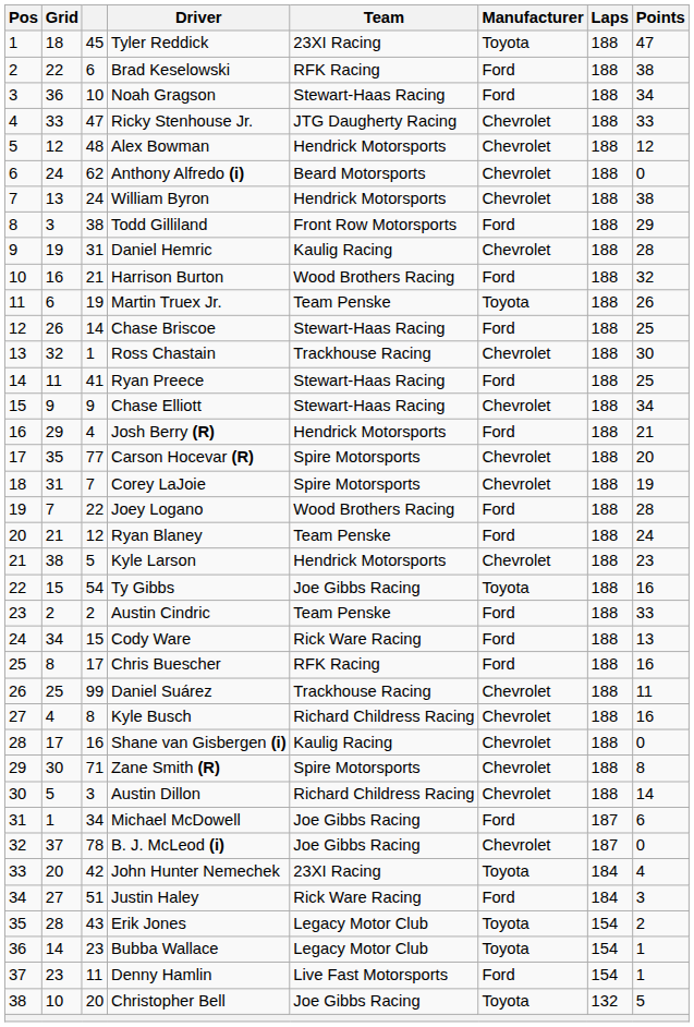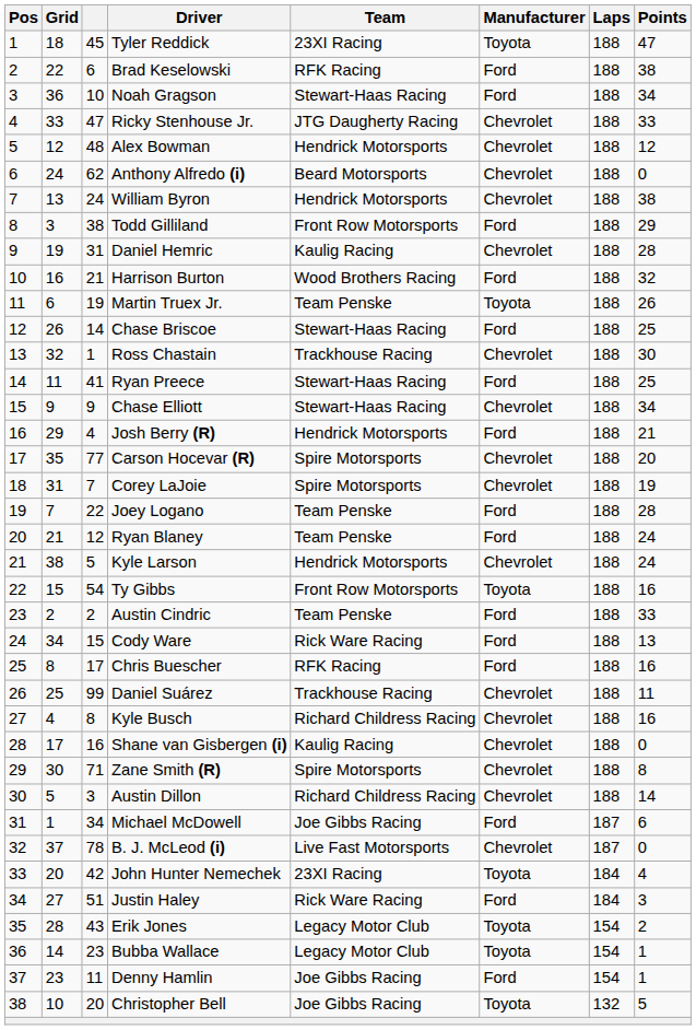Joey Logano | Team: Wood Brothers Racing -> Team Penske
Kyle Larson | Points: 23 -> 24
Ty Gibbs | Team: Joe Gibbs Racing -> Front Row Motorsports
B. J. McLeod (i) | Team: Joe Gibbs Racing -> Live Fast Motorsports
Denny Hamlin | Team: Live Fast Motorsports -> Joe Gibbs Racing
